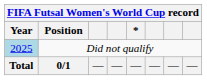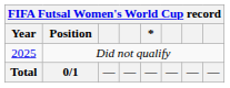Did not qualify | Year: lightblue background -> no background
